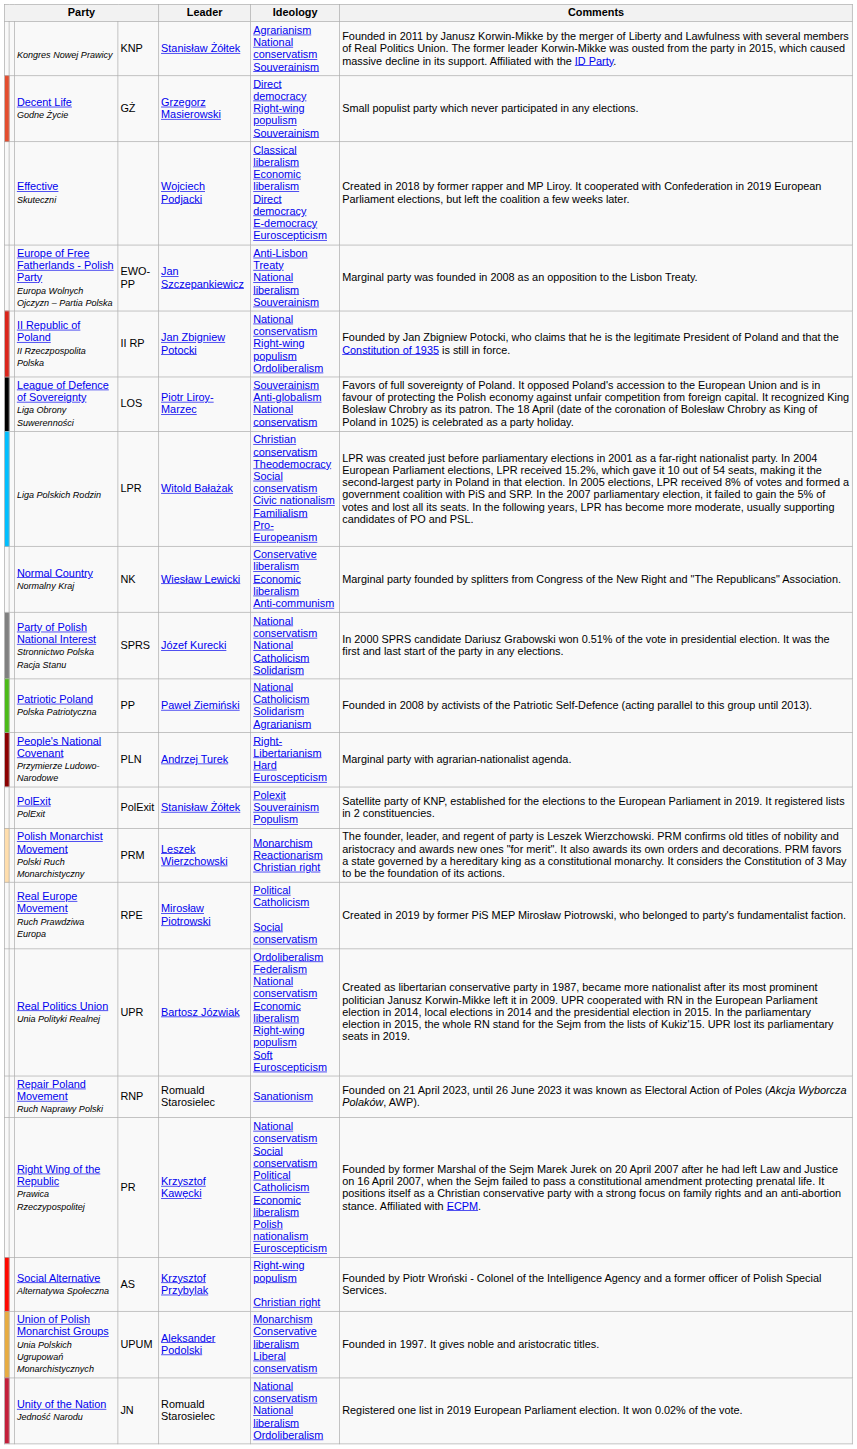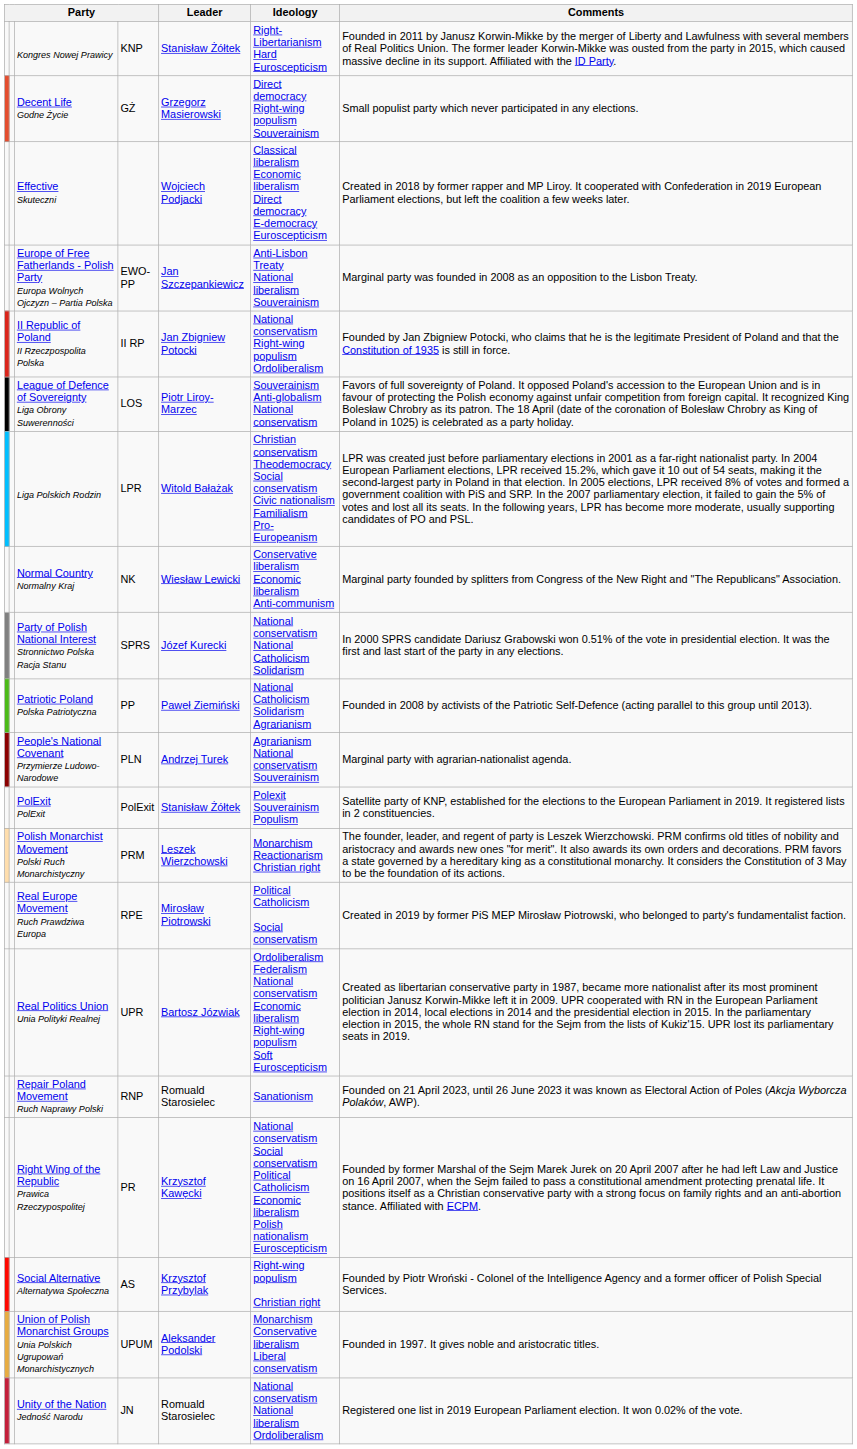Kongres Nowej Prawicy | Ideology: Agrarianism National conservatism Souverainism -> Right-Libertarianism Hard Euroscepticism
People's National Covenant Przymierze Ludowo-Narodowe | Ideology: Right-Libertarianism Hard Euroscepticism -> Agrarianism National conservatism Souverainism
